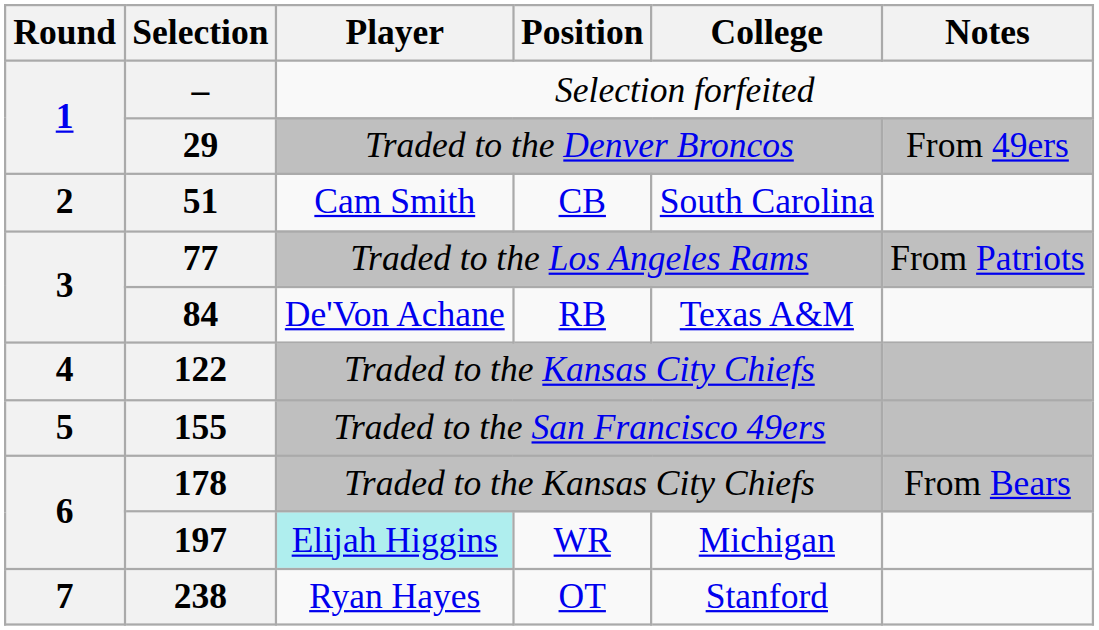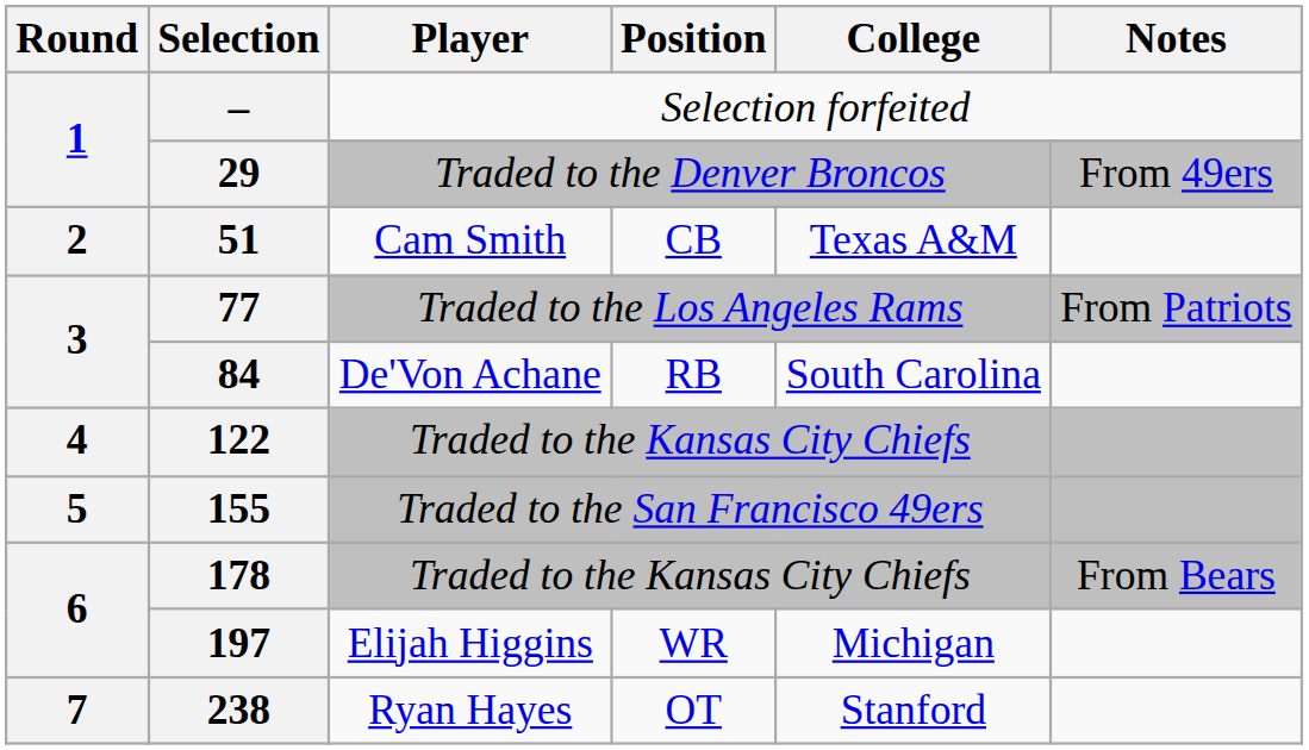51 | College: South Carolina -> Texas A&M
84 | College: Texas A&M -> South Carolina
197 | Player: paleturquoise background -> no background
